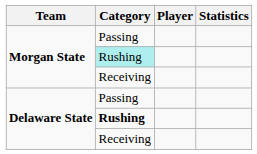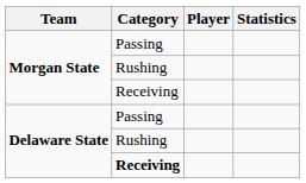Morgan State / Rushing | Category: paleturquoise background -> no background
Delaware State / Rushing | Category: bold -> normal
Delaware State / Receiving | Category: normal -> bold
